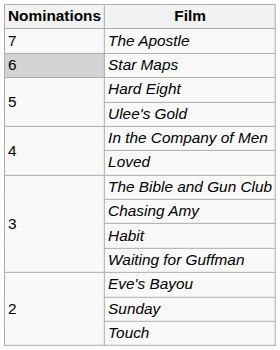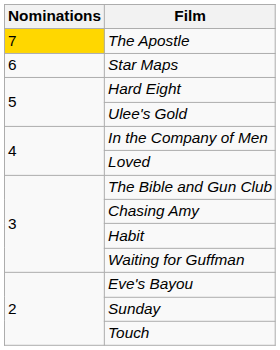The Apostle | Nominations: no background -> gold background
Star Maps | Nominations: lightgrey background -> no background
